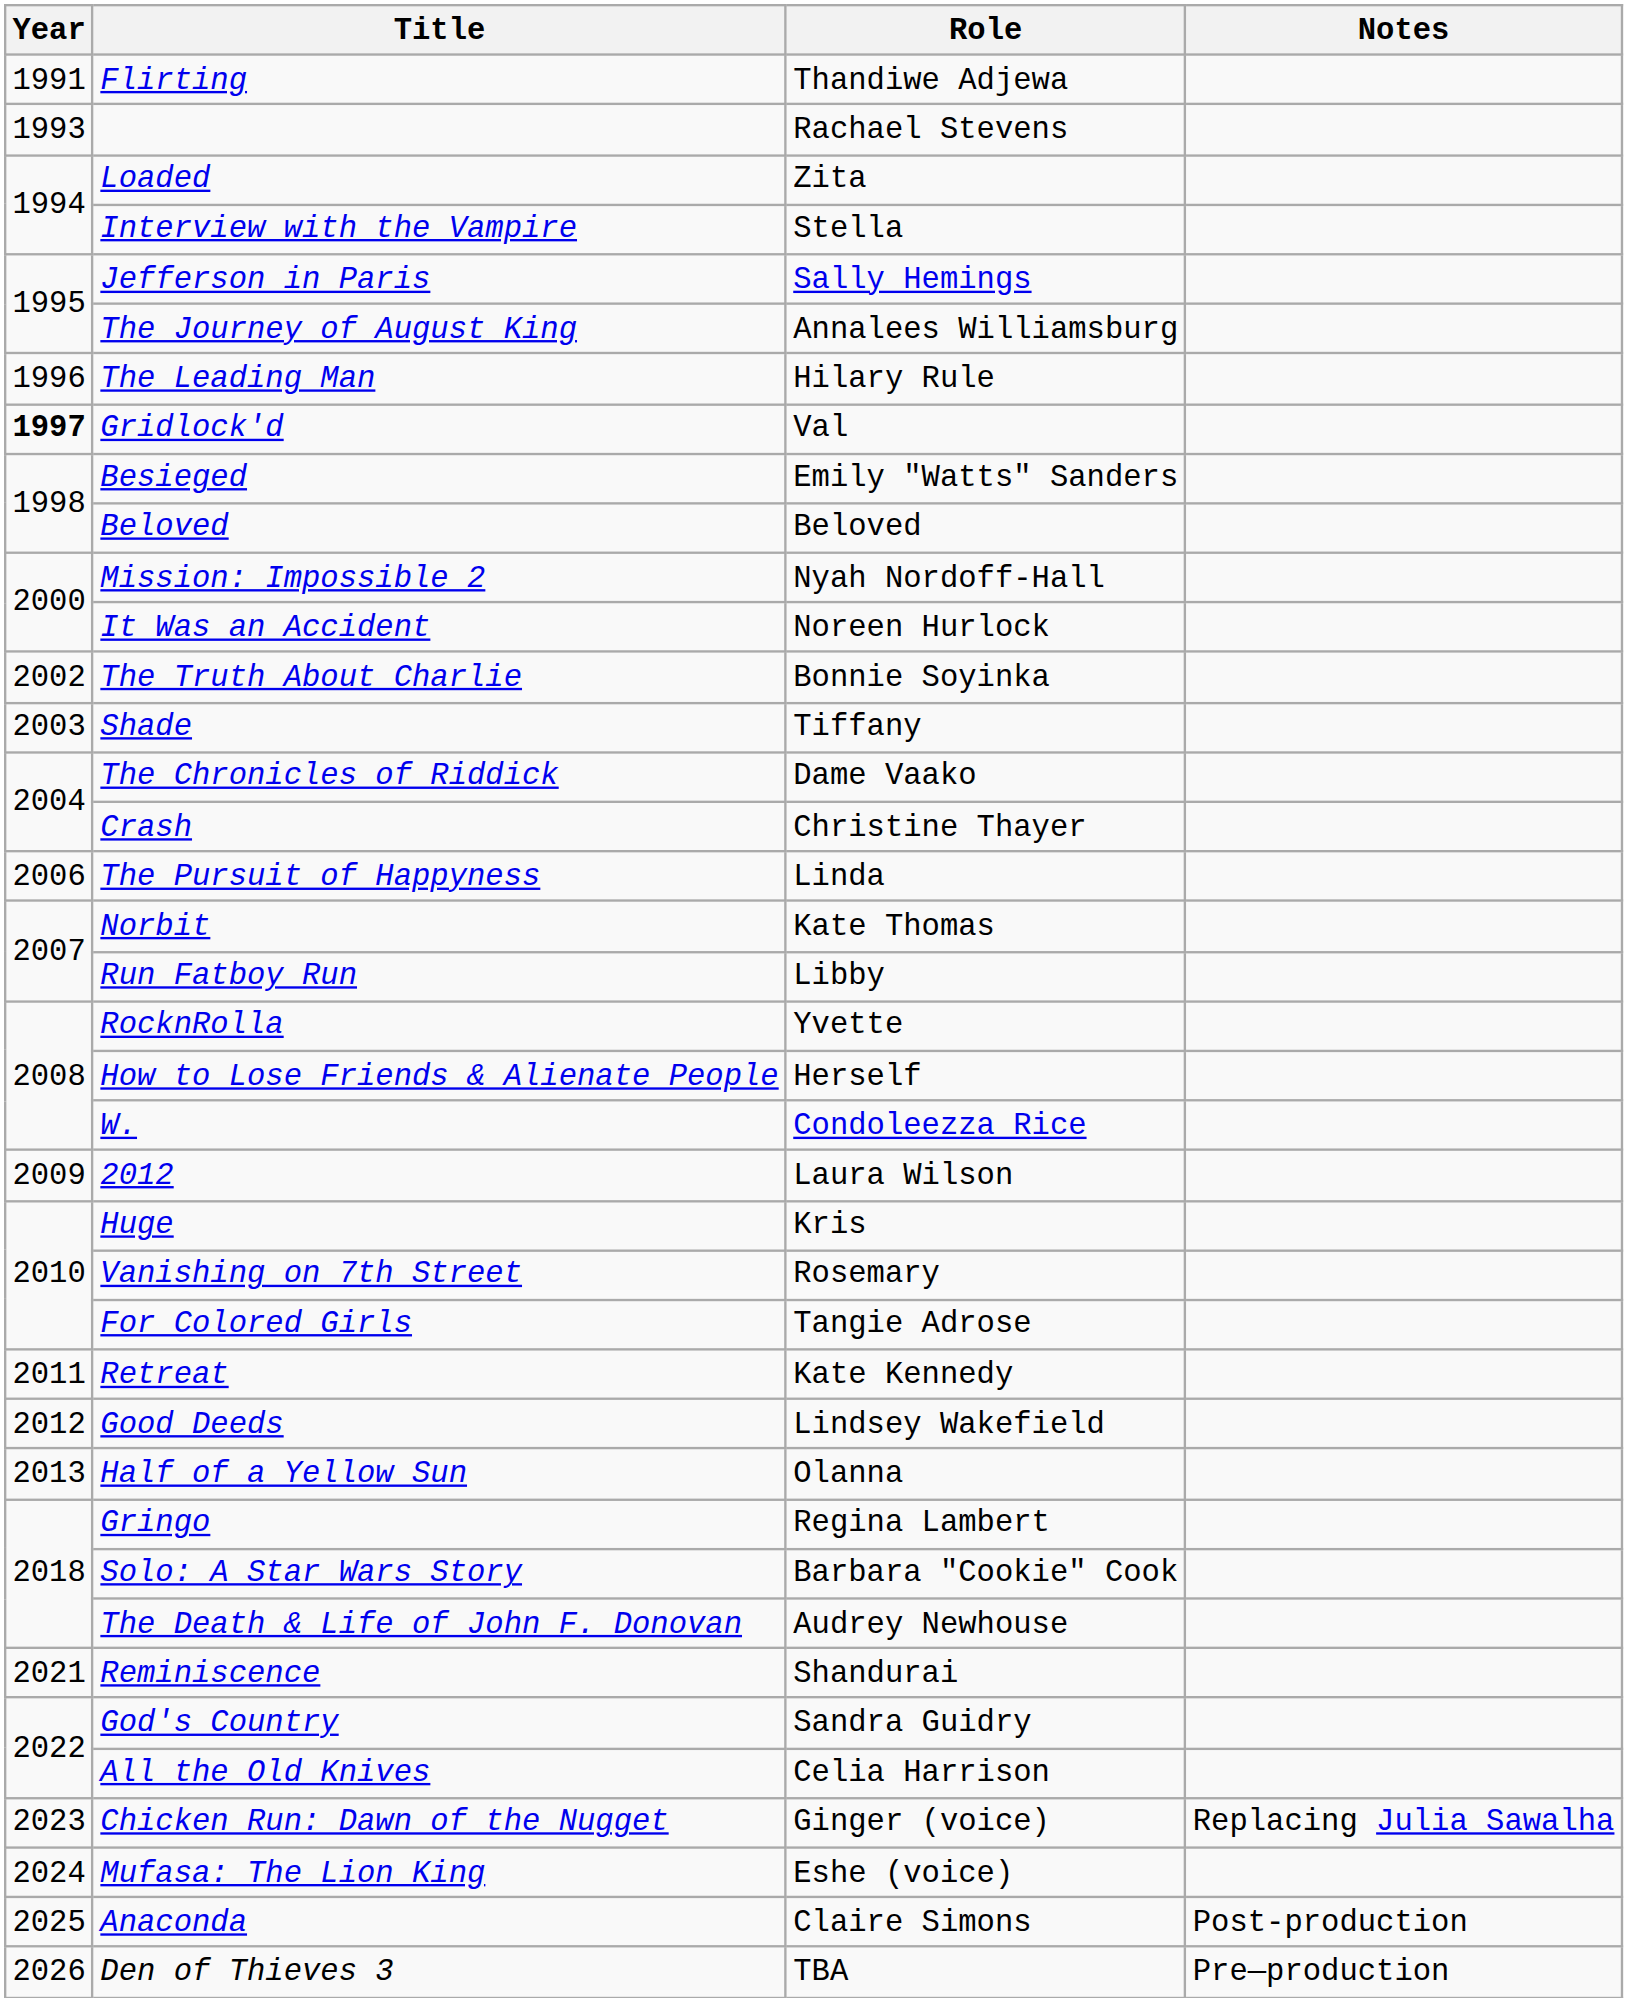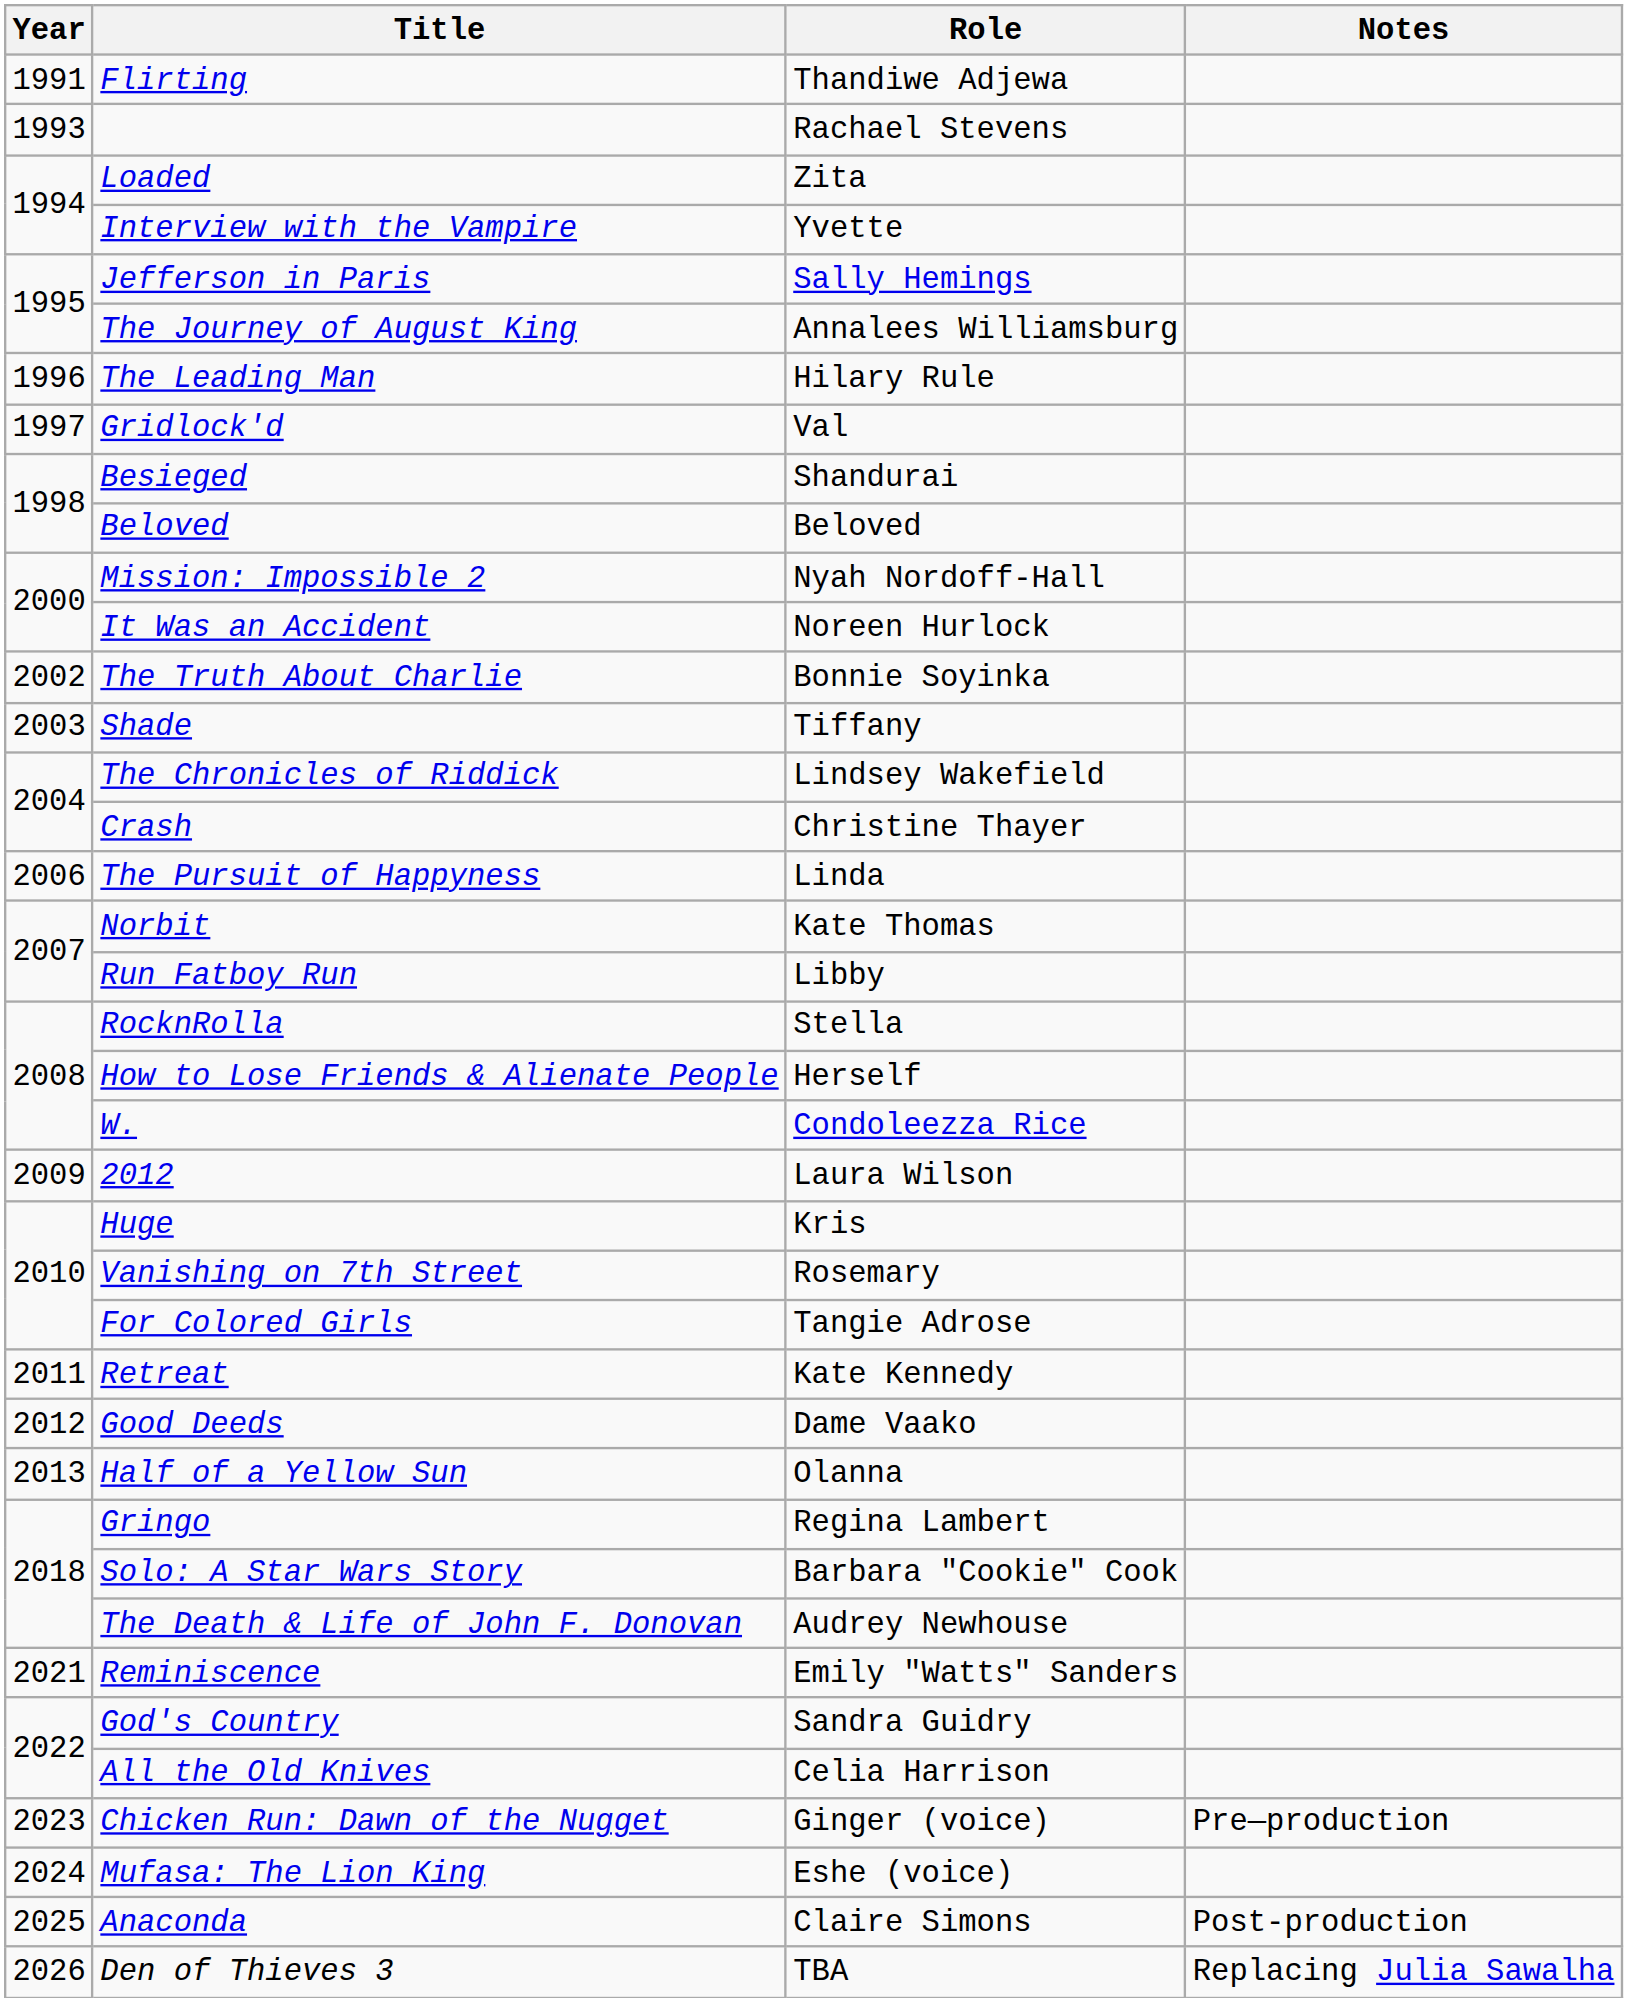Interview with the Vampire | Role: Stella -> Yvette
Gridlock'd | Year: bold -> normal
Besieged | Role: Emily "Watts" Sanders -> Shandurai
The Chronicles of Riddick | Role: Dame Vaako -> Lindsey Wakefield
RocknRolla | Role: Yvette -> Stella
Good Deeds | Role: Lindsey Wakefield -> Dame Vaako
Reminiscence | Role: Shandurai -> Emily "Watts" Sanders
Chicken Run: Dawn of the Nugget | Notes: Replacing Julia Sawalha -> Pre—production
Den of Thieves 3 | Notes: Pre—production -> Replacing Julia Sawalha
